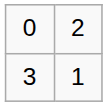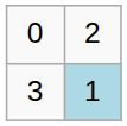3 | column 2: no background -> lightblue background
